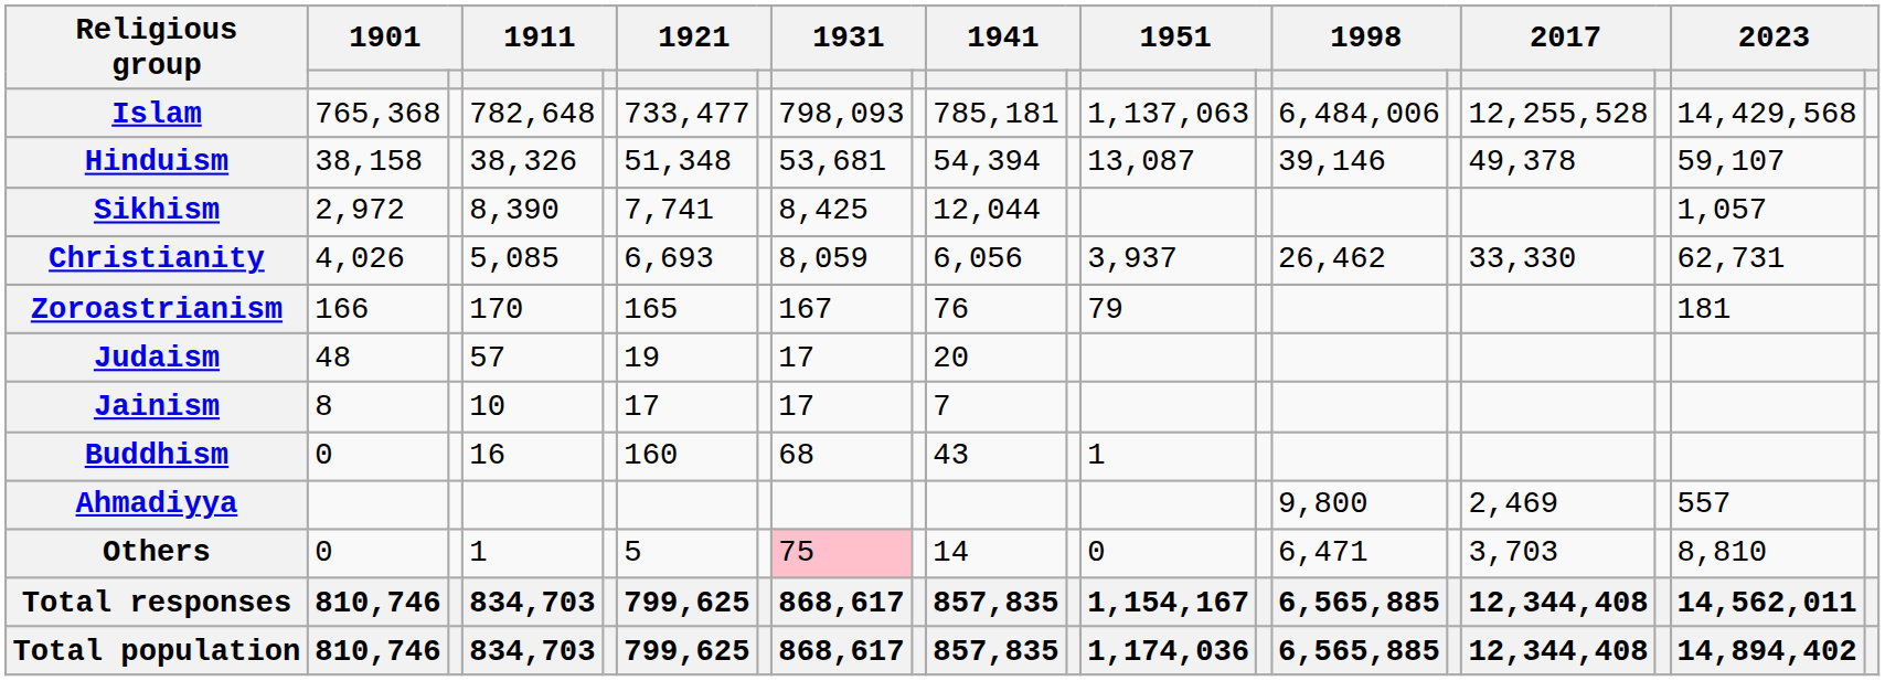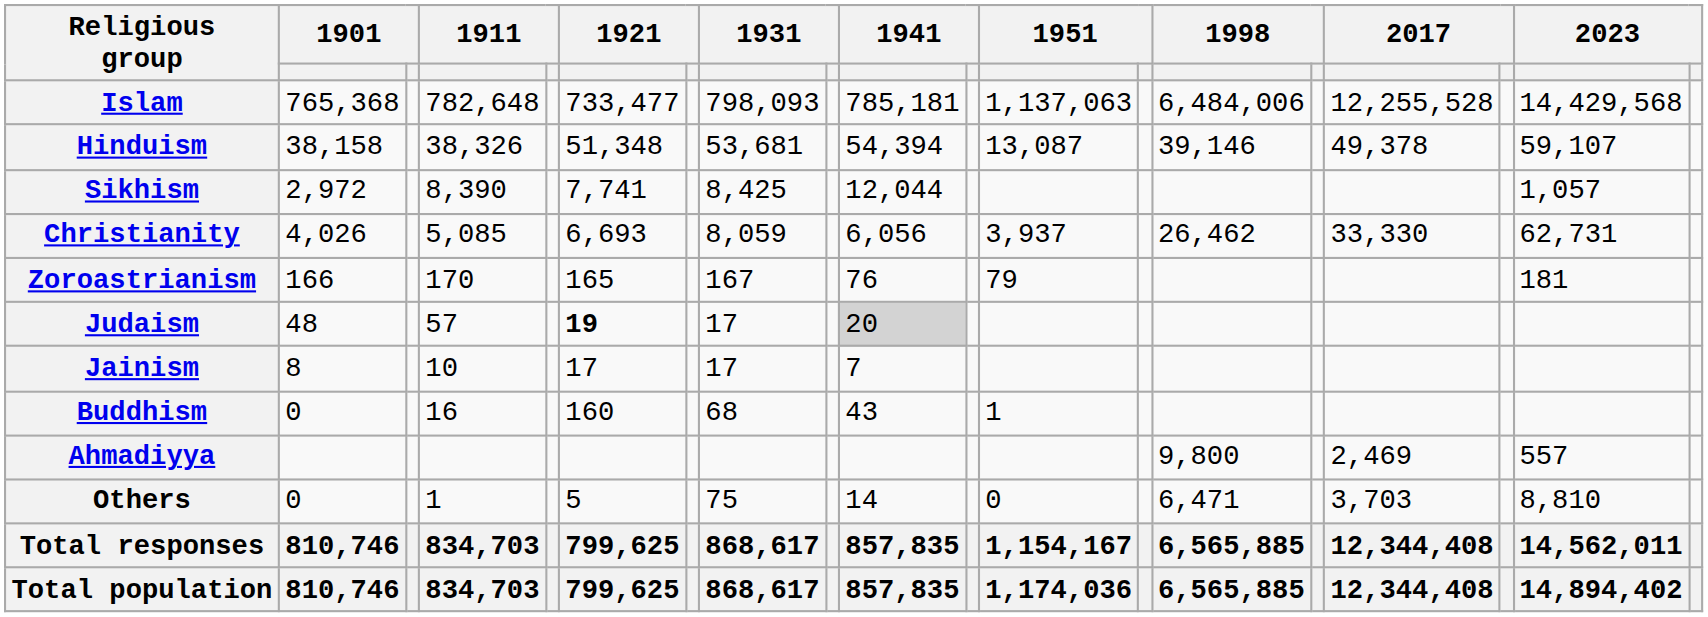Judaism | column 6: normal -> bold
Judaism | column 10: no background -> lightgrey background
Others | column 8: pink background -> no background
